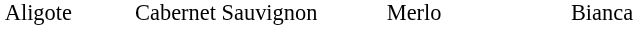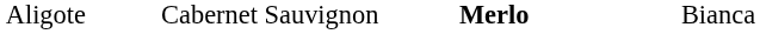Aligote | column 3: normal -> bold
